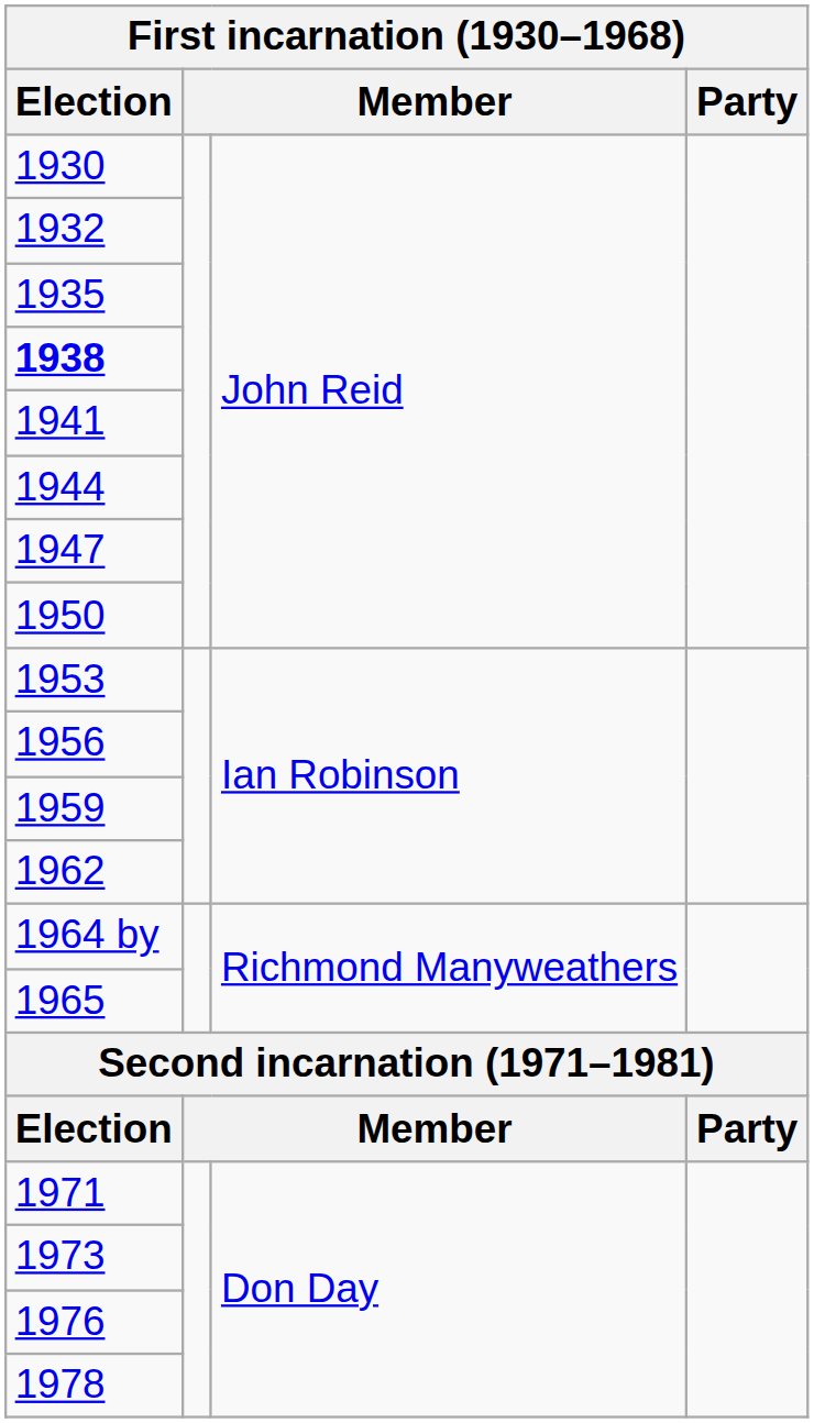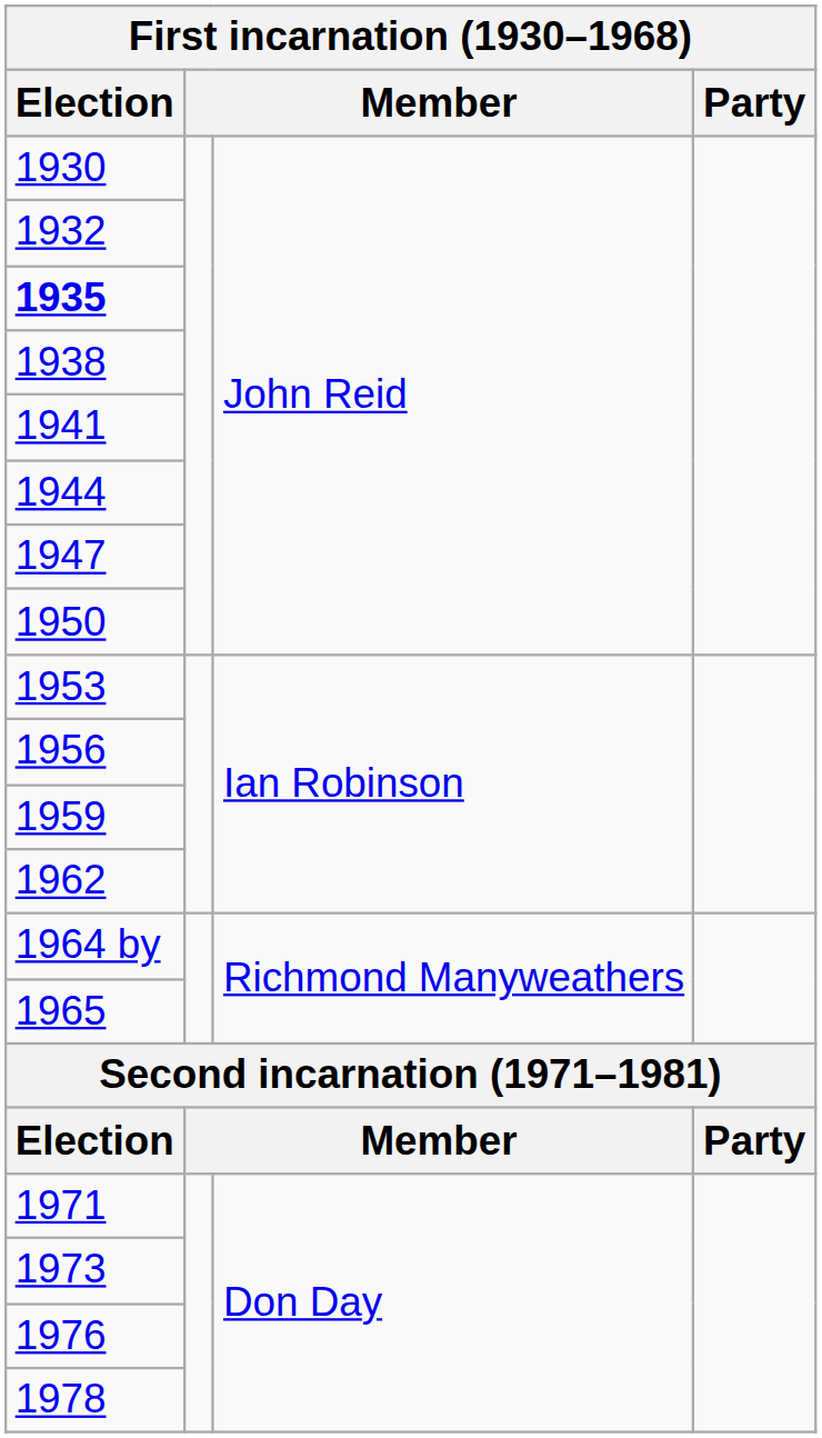1935 | Election: normal -> bold
1938 | Election: bold -> normal
